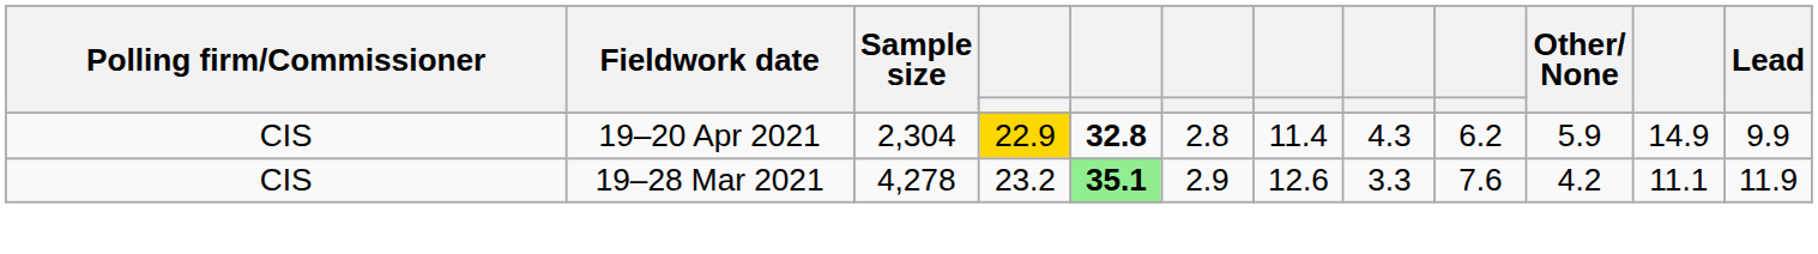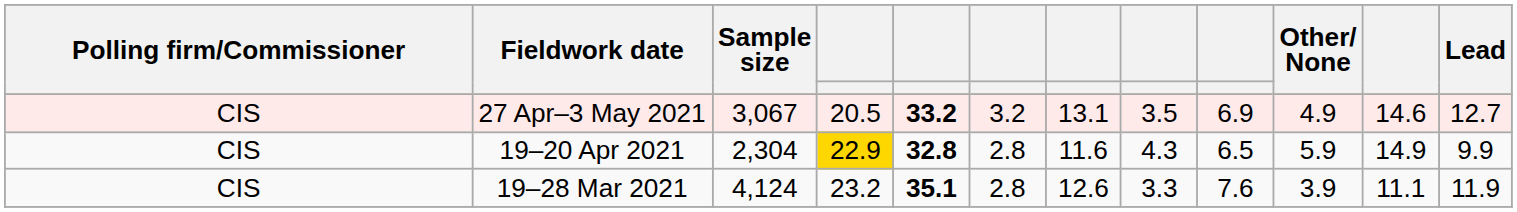+ row: CIS | 27 Apr–3 May 2021 | 3,067 | 20.5 | 33.2 | 3.2 | 13.1 | 3.5 | 6.9 | 4.9 | 14.6 | 12.7
19–20 Apr 2021 | column 7: 11.4 -> 11.6
19–20 Apr 2021 | column 9: 6.2 -> 6.5
19–28 Mar 2021 | Sample size: 4,278 -> 4,124
19–28 Mar 2021 | column 5: lightgreen background -> no background
19–28 Mar 2021 | column 6: 2.9 -> 2.8
19–28 Mar 2021 | Other/ None: 4.2 -> 3.9
